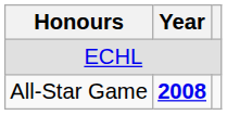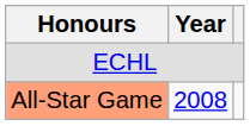All-Star Game | Honours: no background -> lightsalmon background
All-Star Game | Year: bold -> normal
